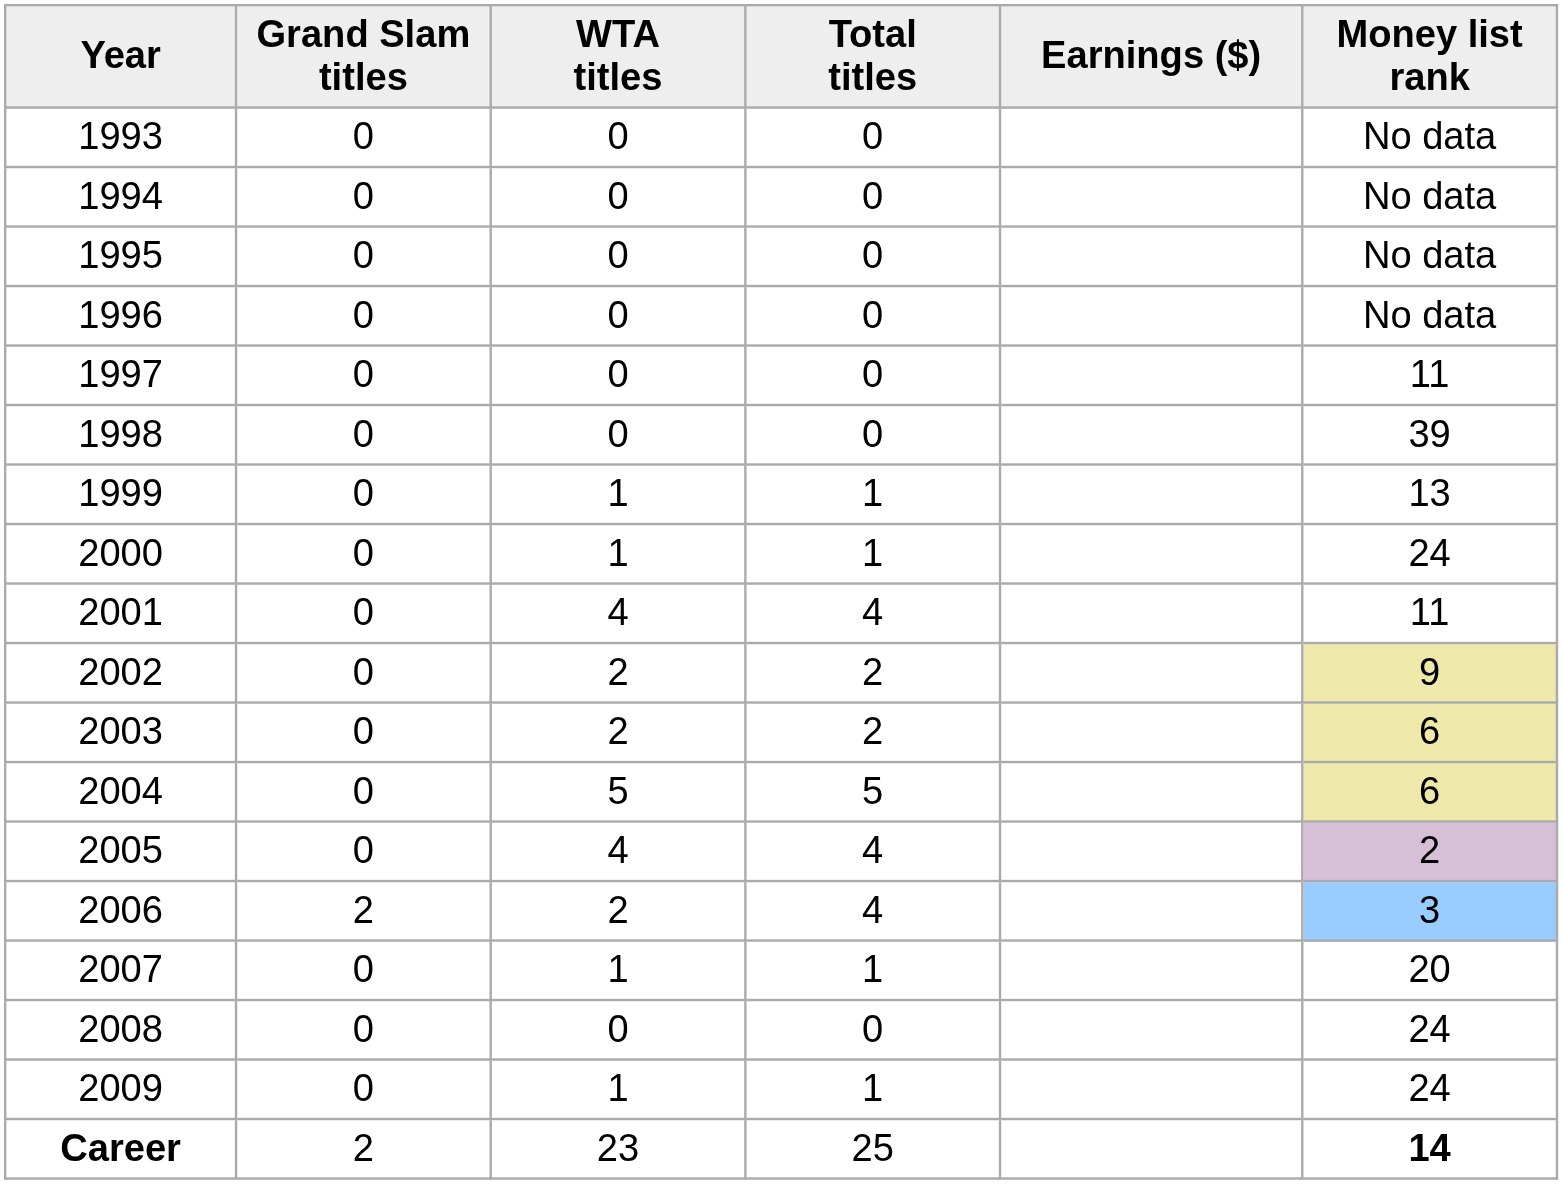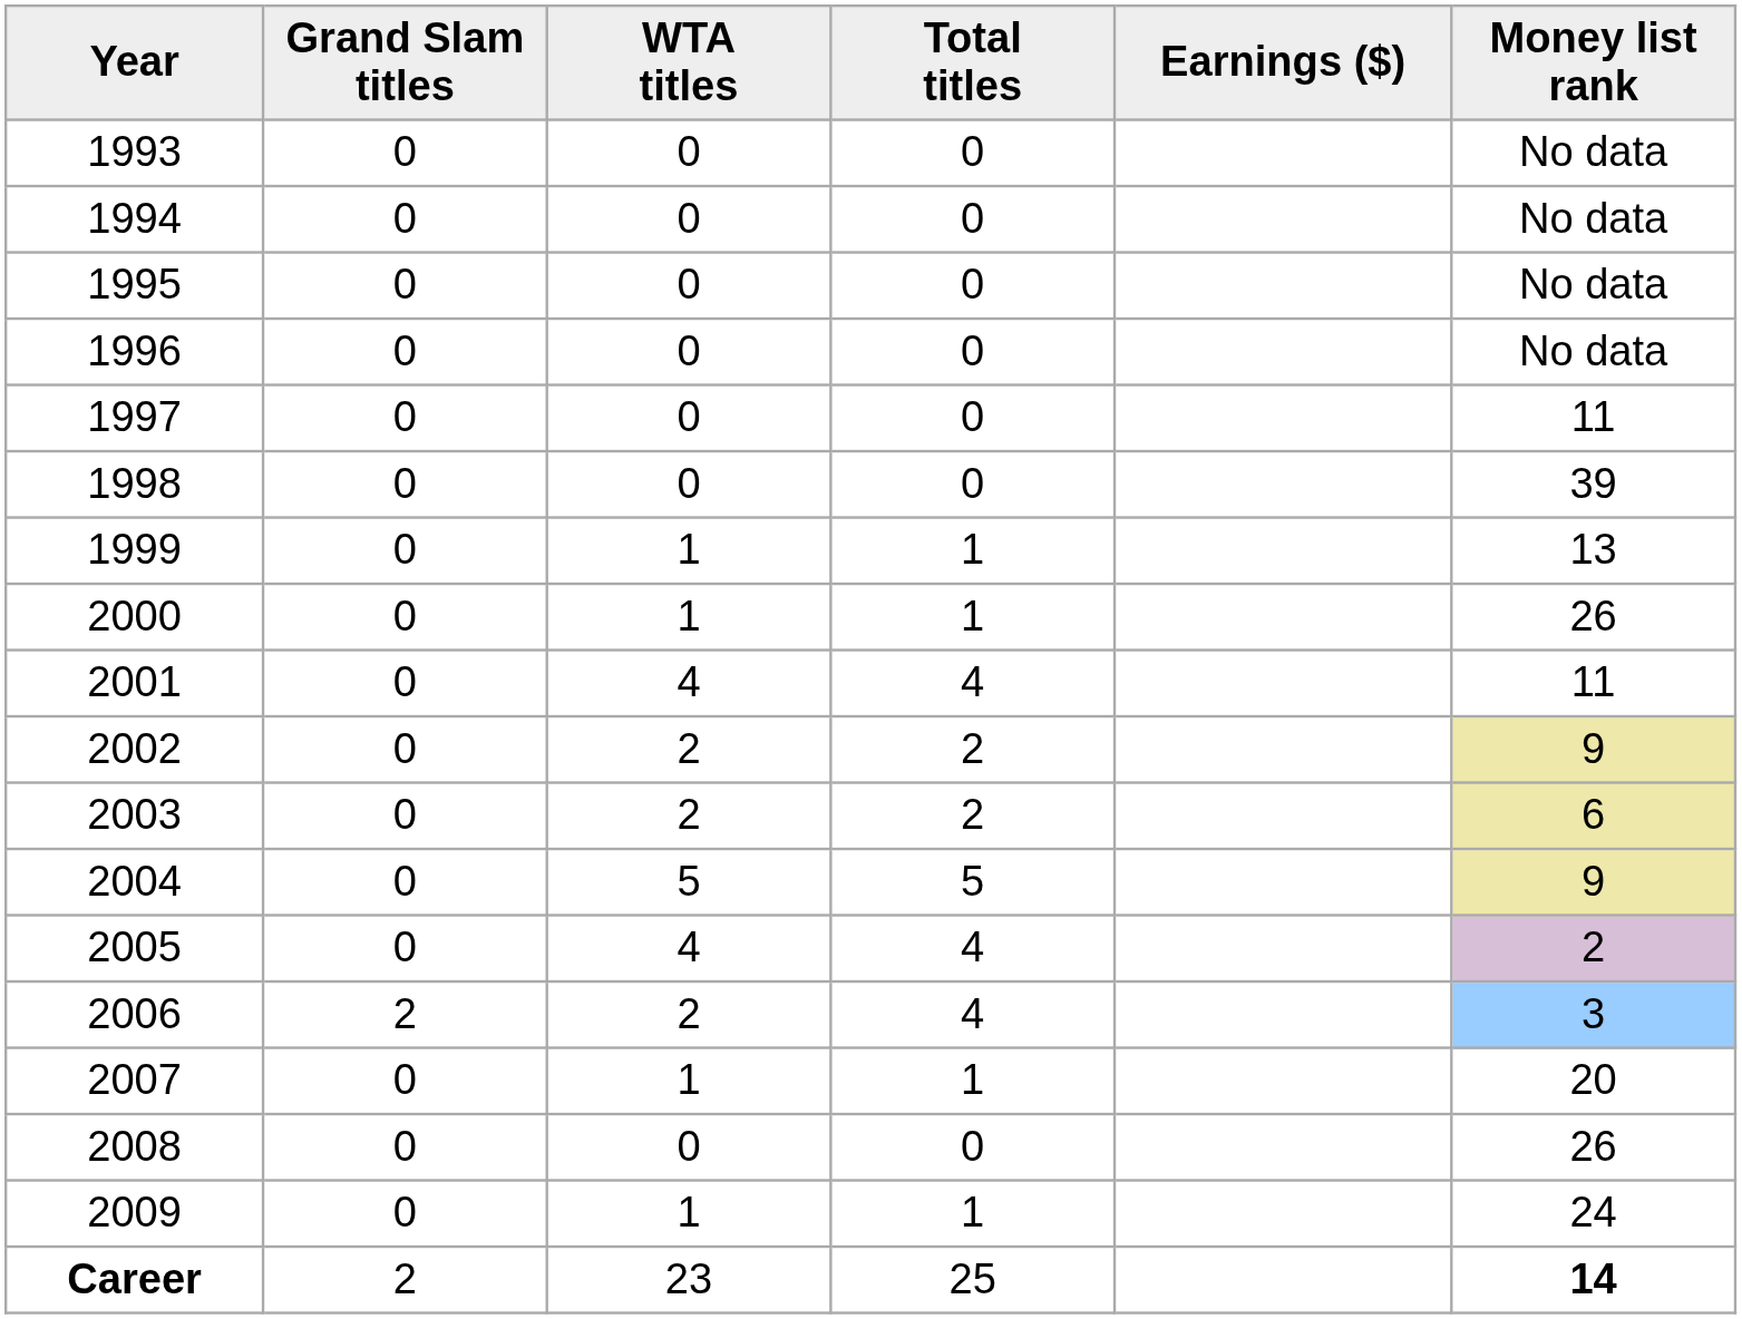2000 | column 6: 24 -> 26
2004 | column 6: 6 -> 9
2008 | column 6: 24 -> 26
